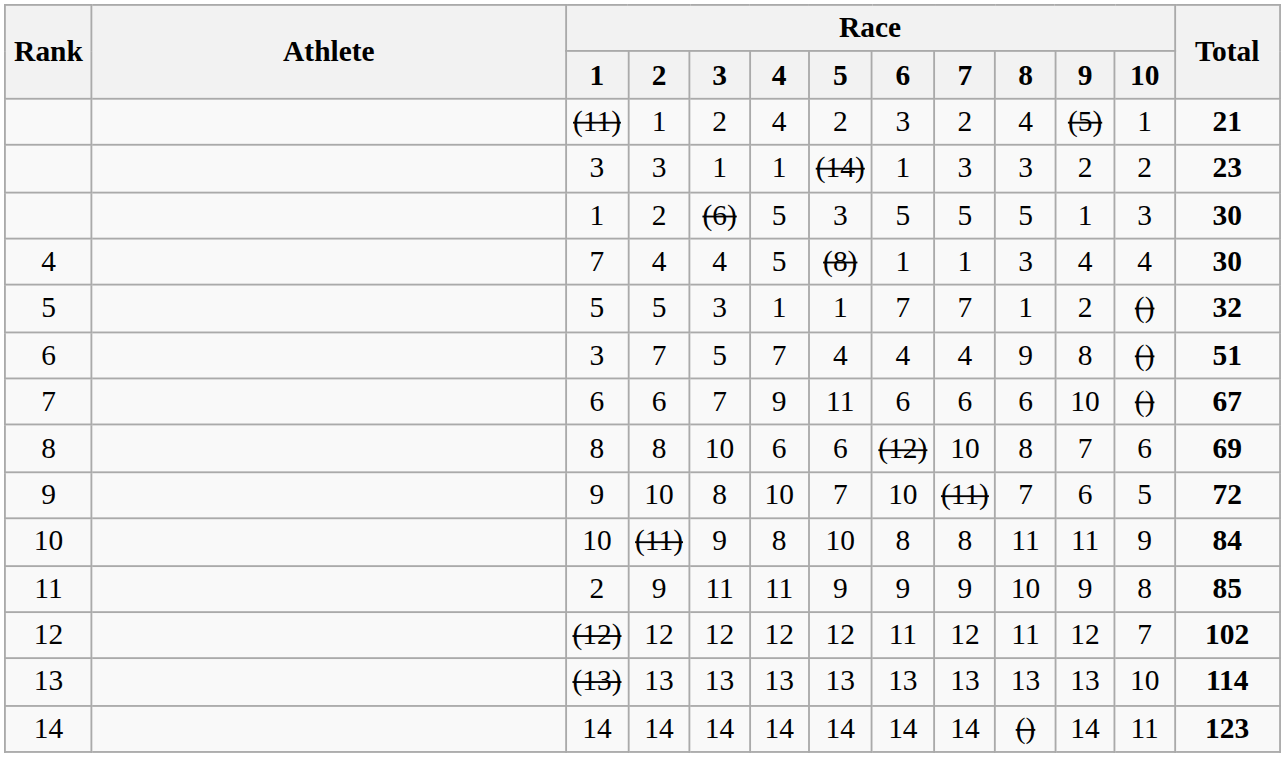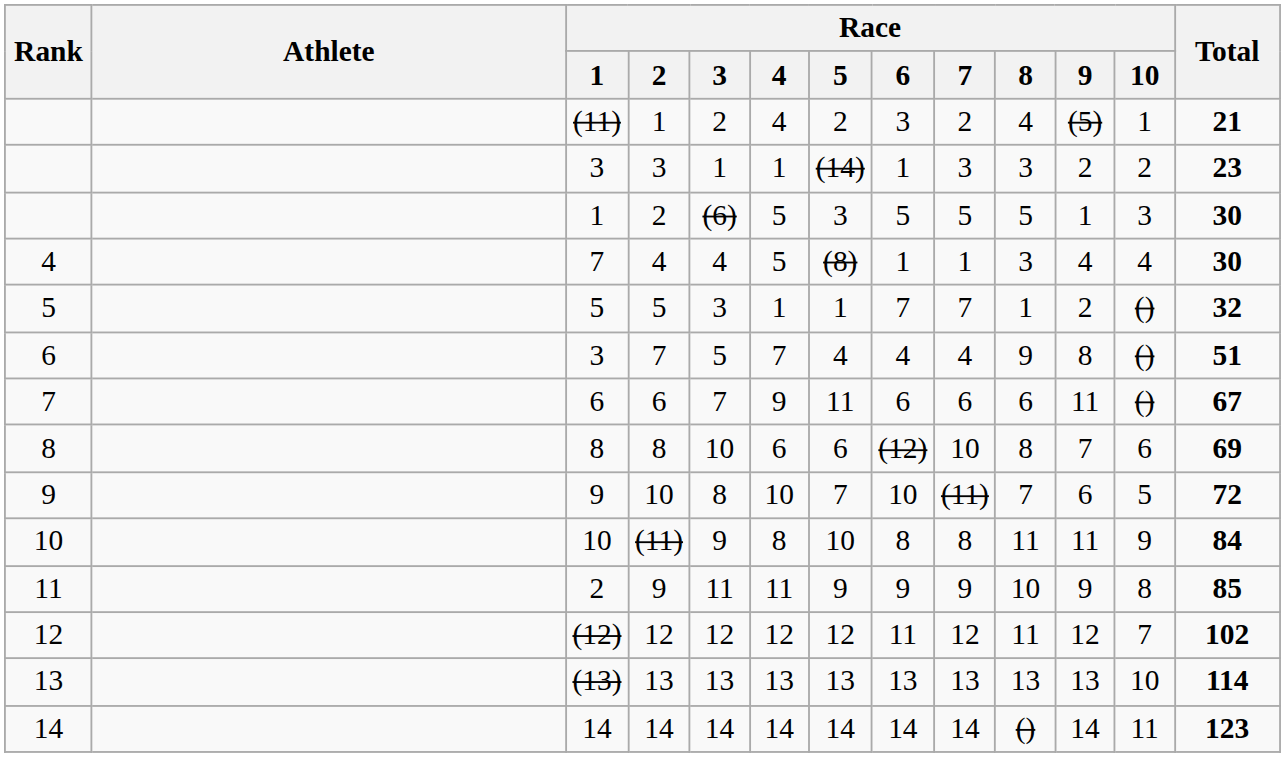row 9 | Race / 9: 10 -> 11
